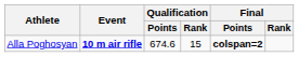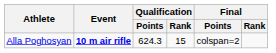Alla Poghosyan | Qualification / Points: 674.6 -> 624.3
Alla Poghosyan | Final / Points: bold -> normal
